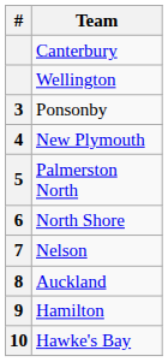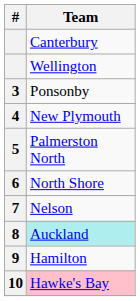Auckland | Team: no background -> paleturquoise background
Hawke's Bay | Team: no background -> pink background
